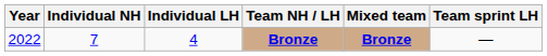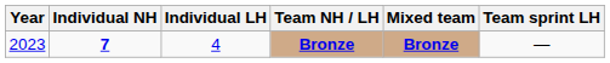row 2 | Year: 2022 -> 2023
row 2 | Individual NH: normal -> bold
